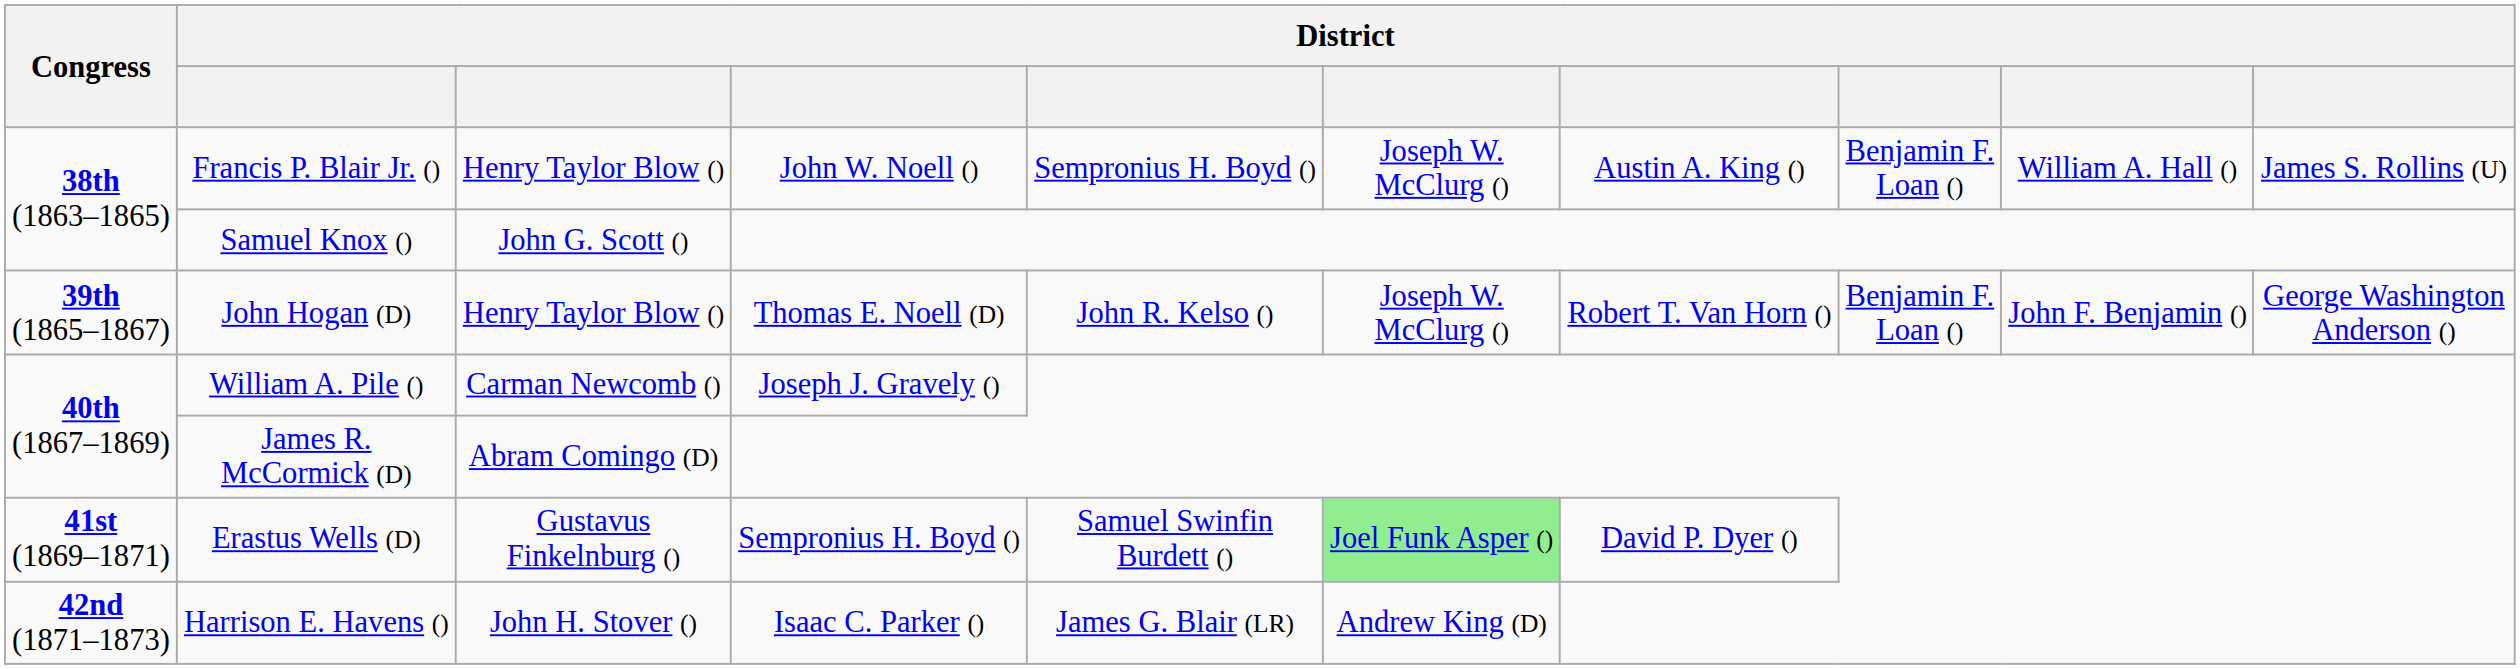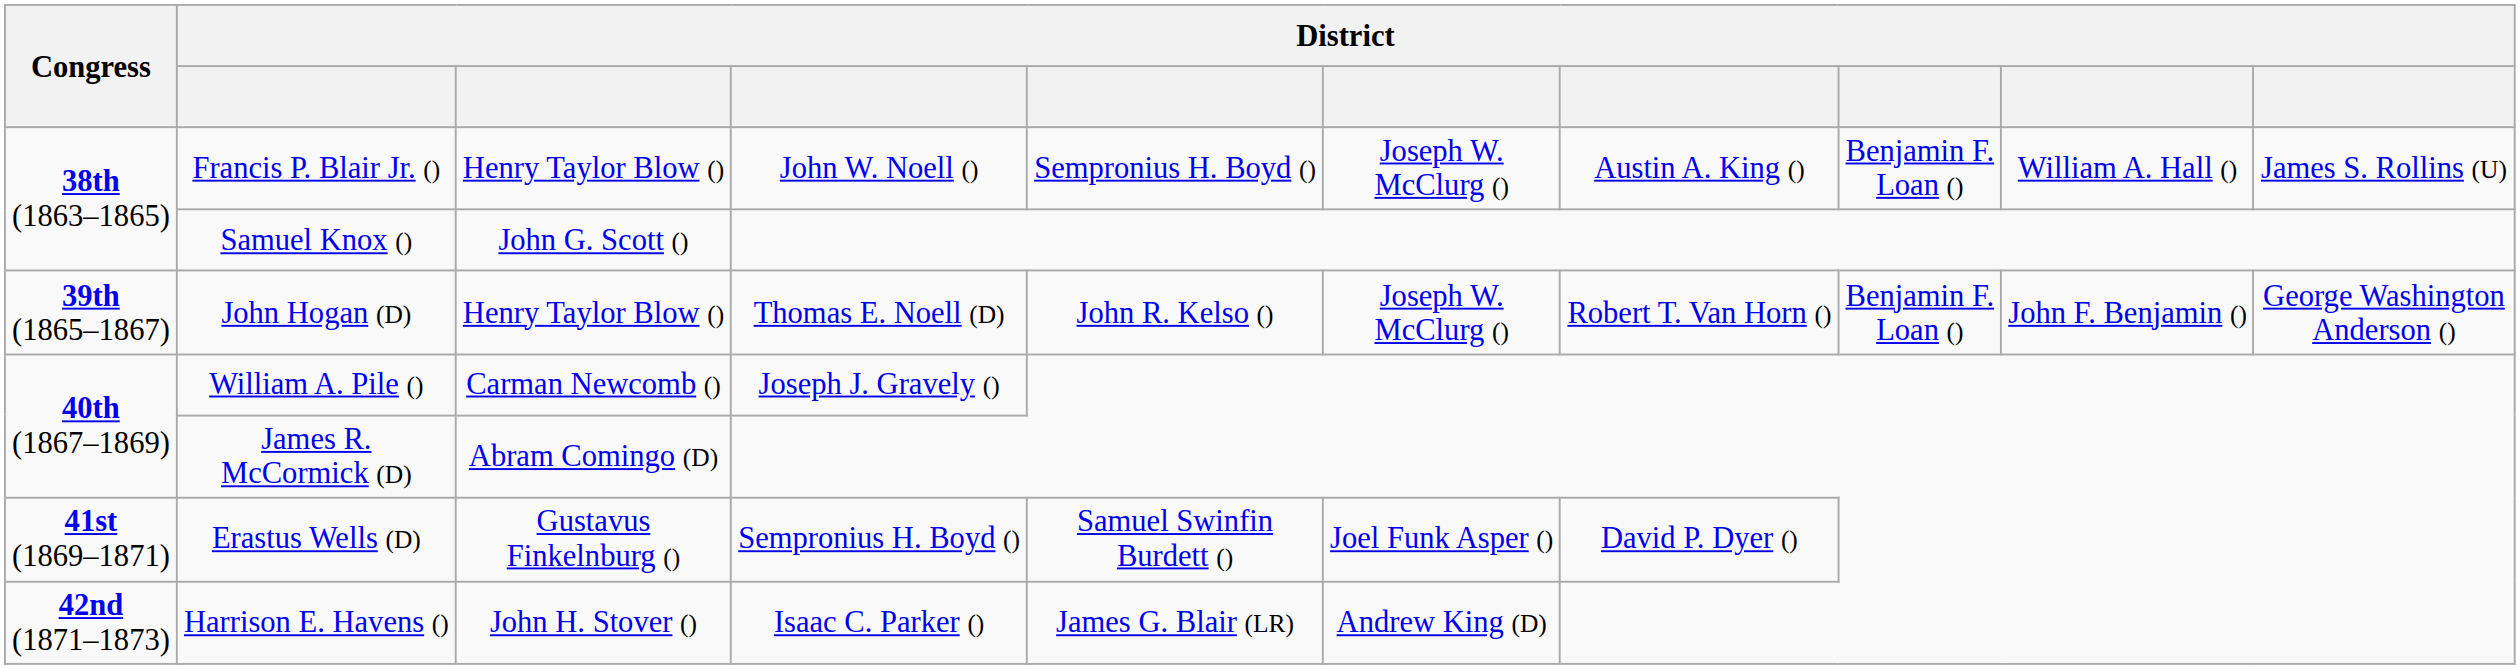Erastus Wells (D) | column 6: lightgreen background -> no background
